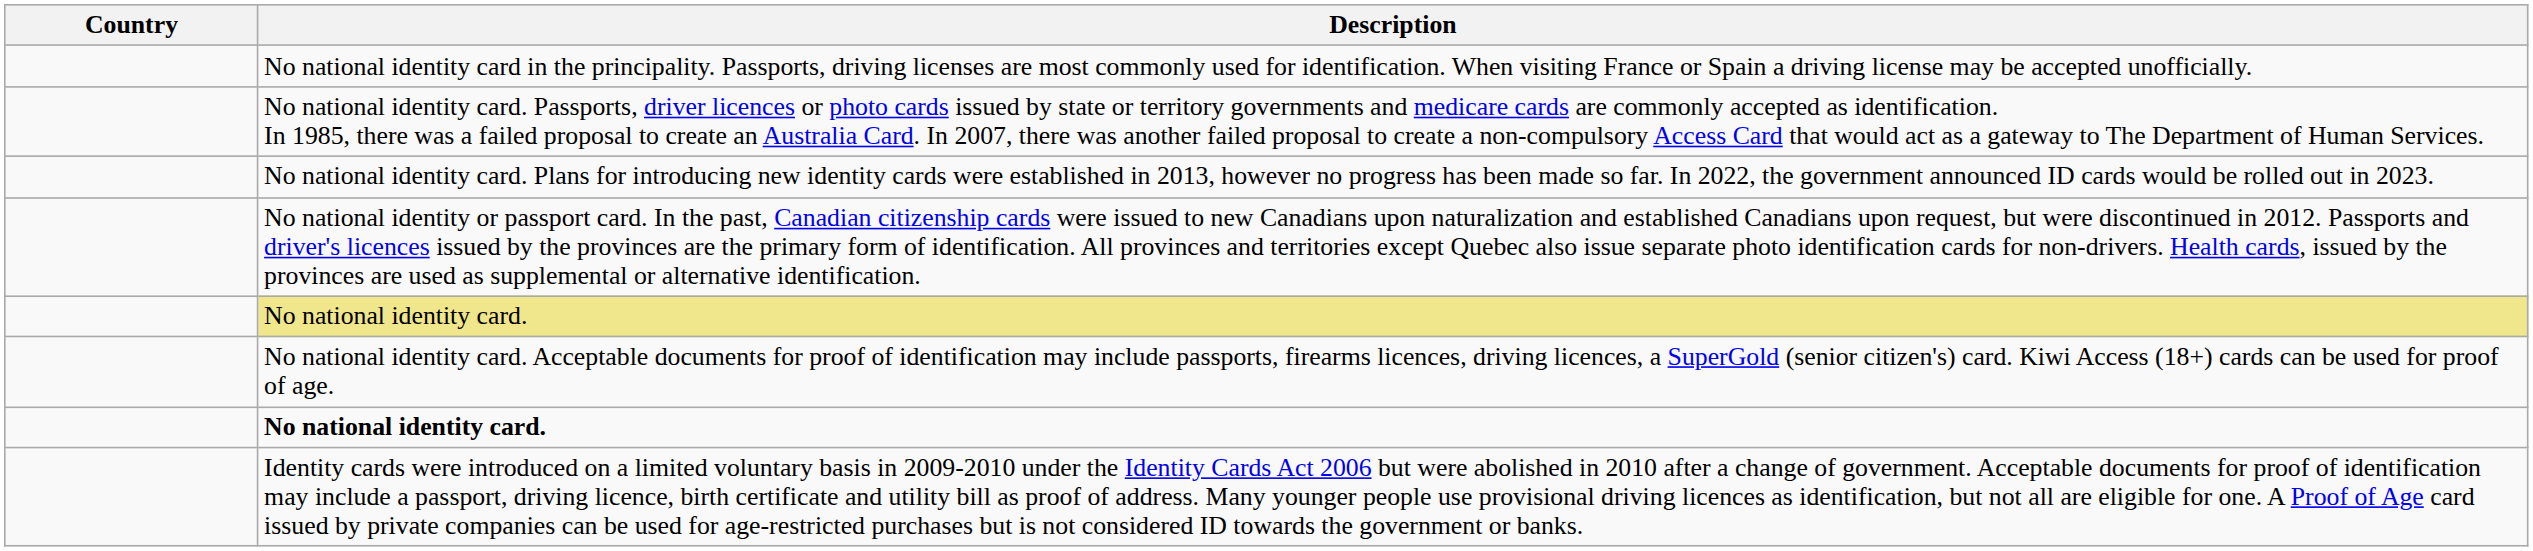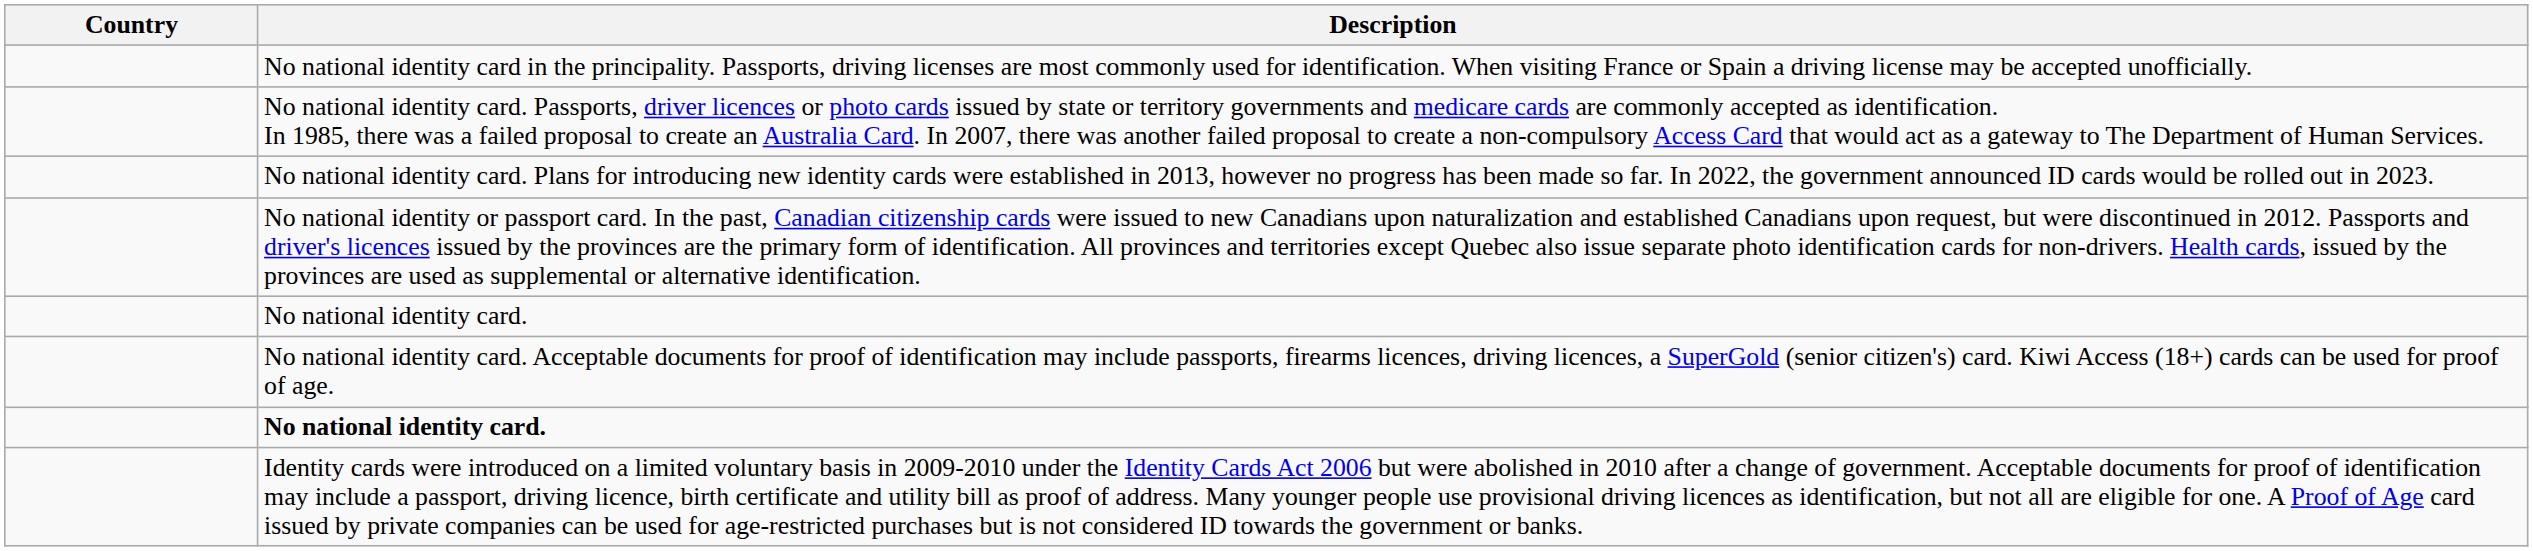row 6 | Description: khaki background -> no background
